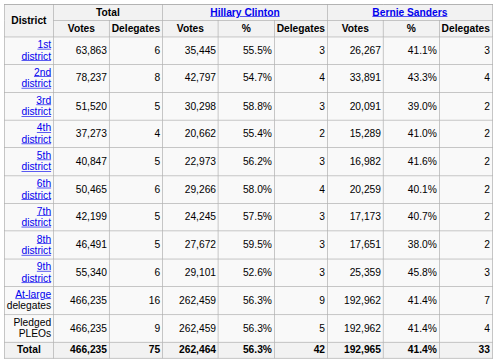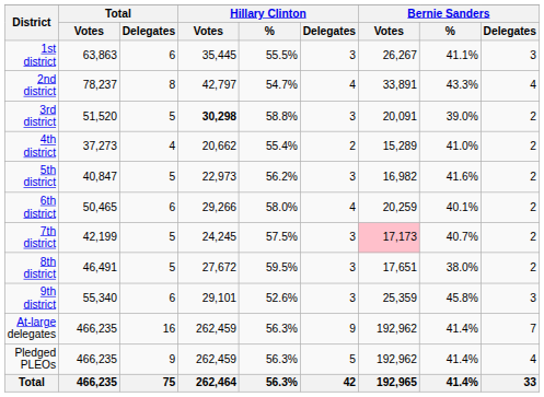3rd district | Hillary Clinton / Votes: normal -> bold
7th district | Bernie Sanders / Votes: no background -> pink background
